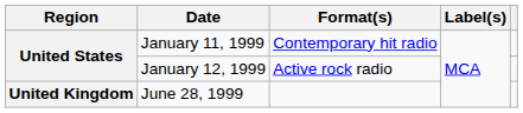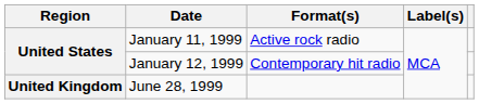January 11, 1999 | Format(s): Contemporary hit radio -> Active rock radio
January 12, 1999 | Format(s): Active rock radio -> Contemporary hit radio
